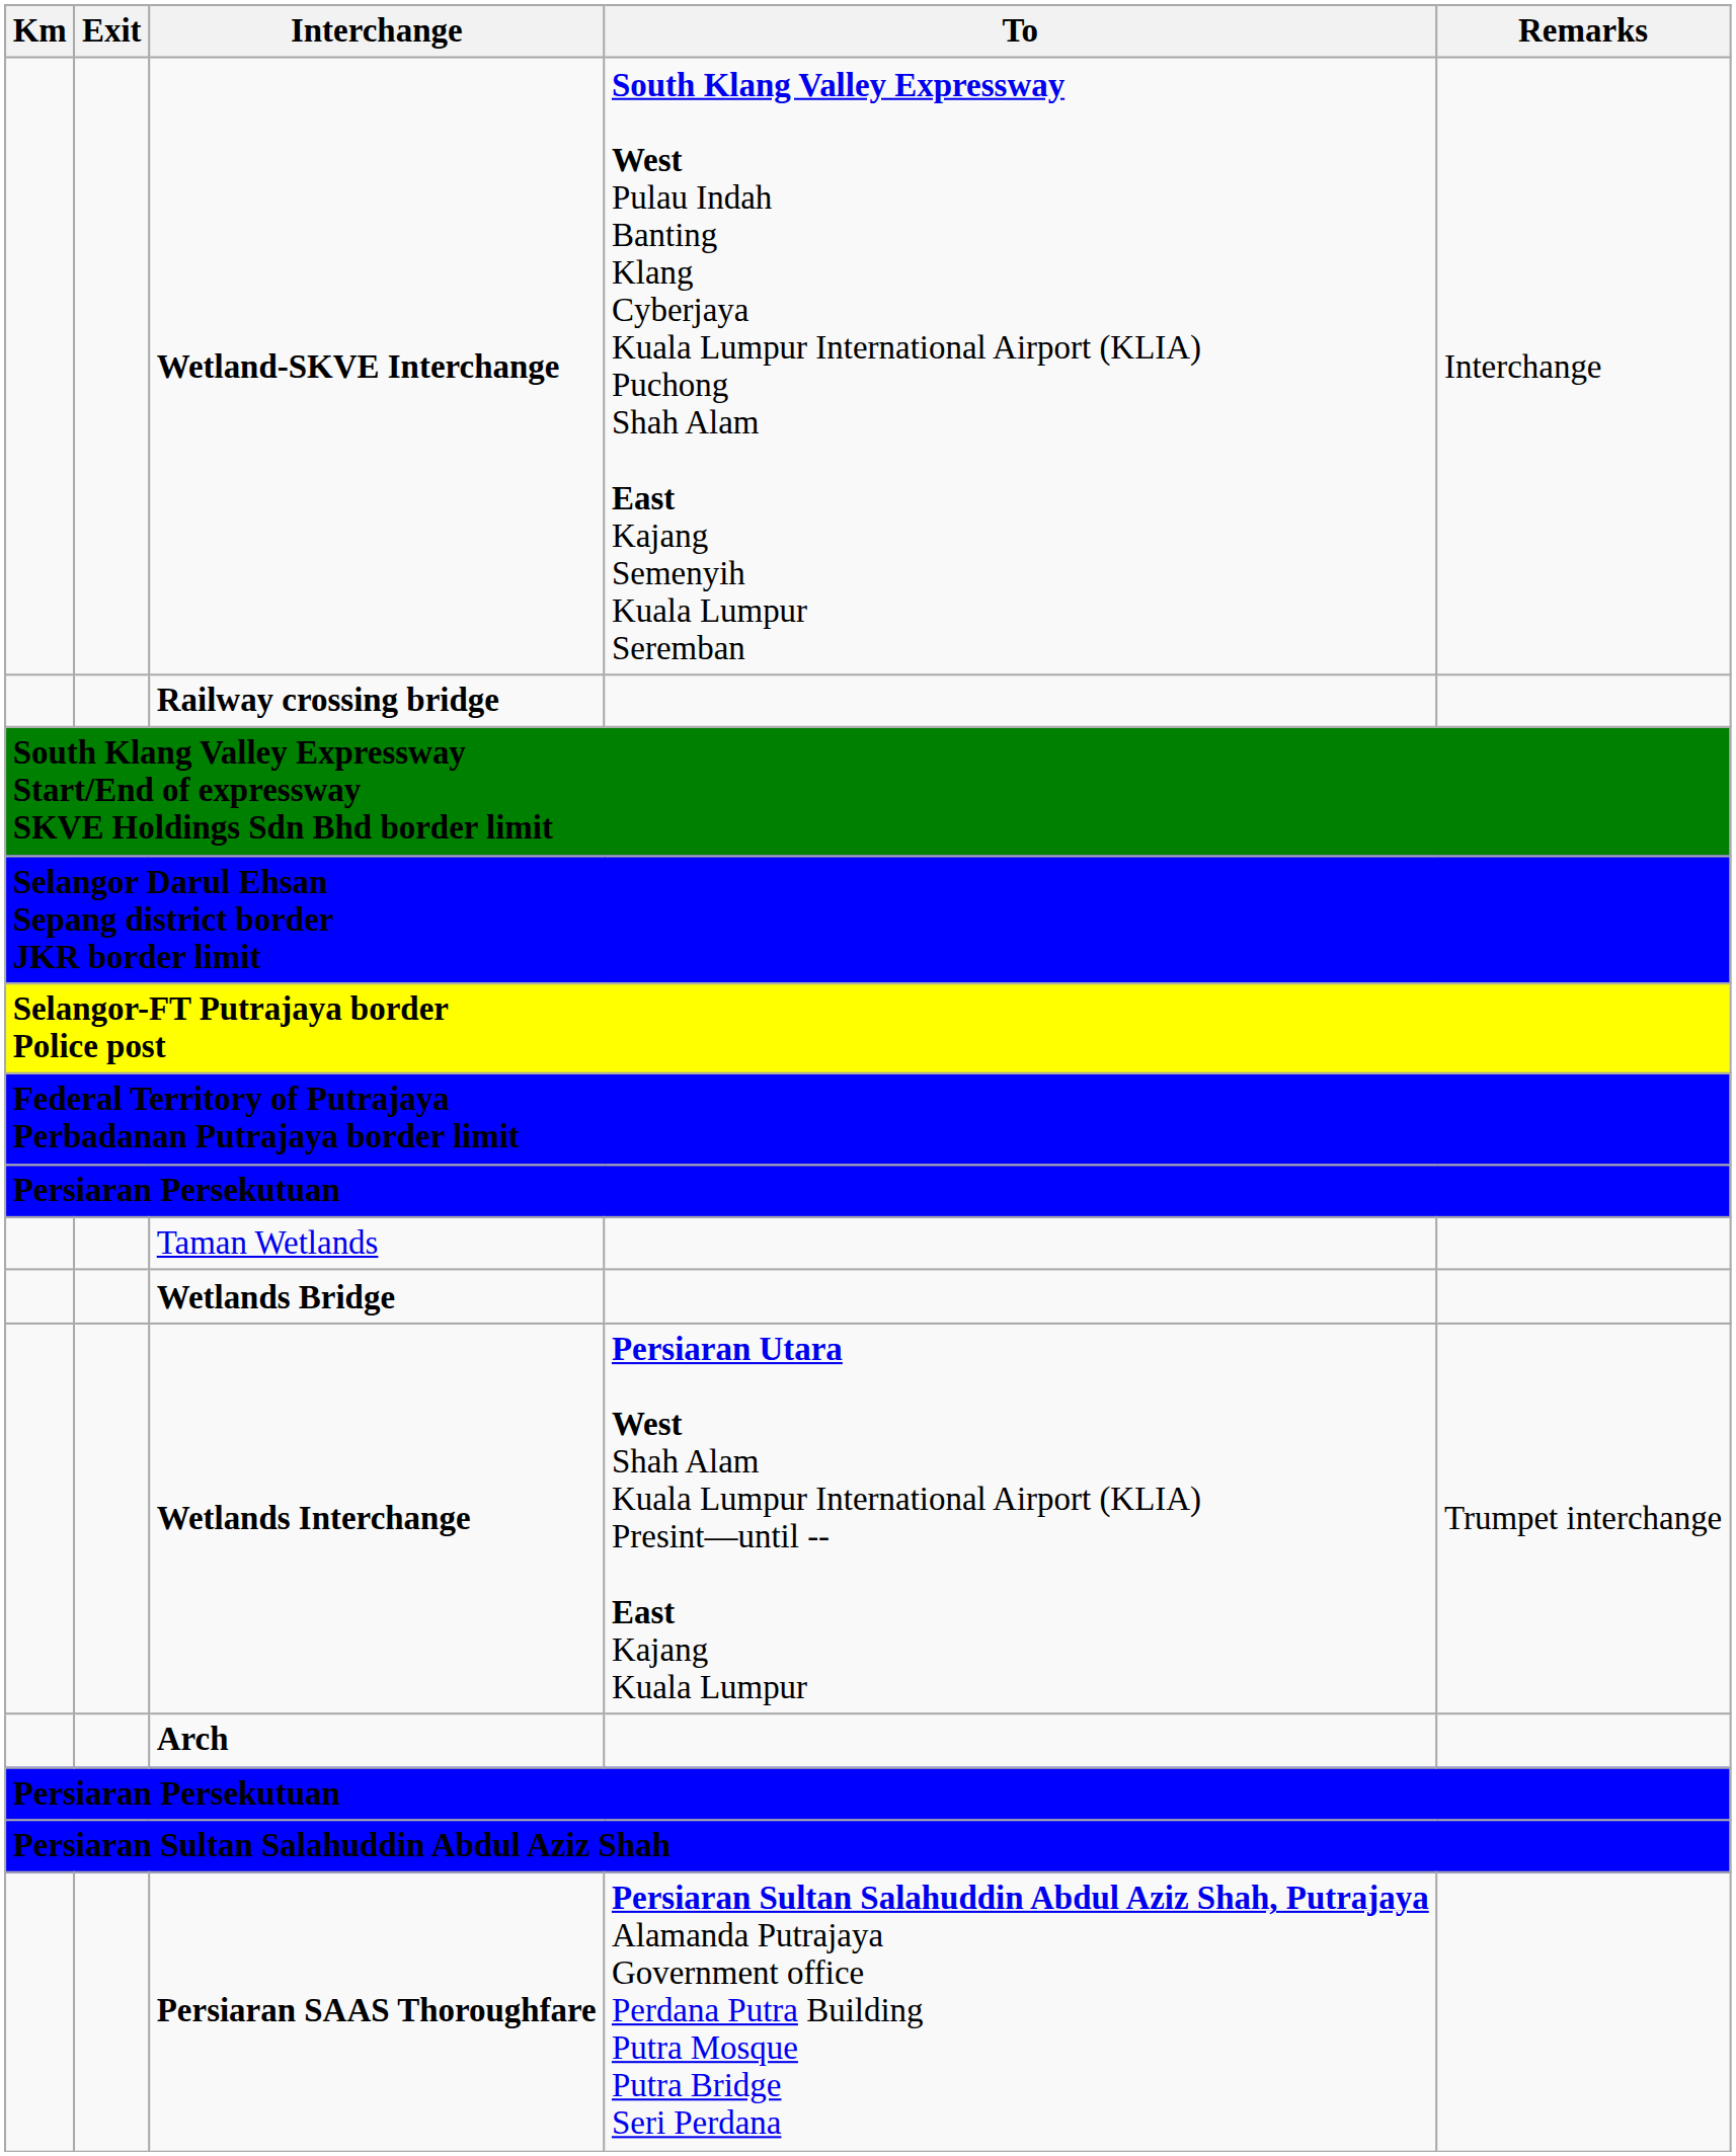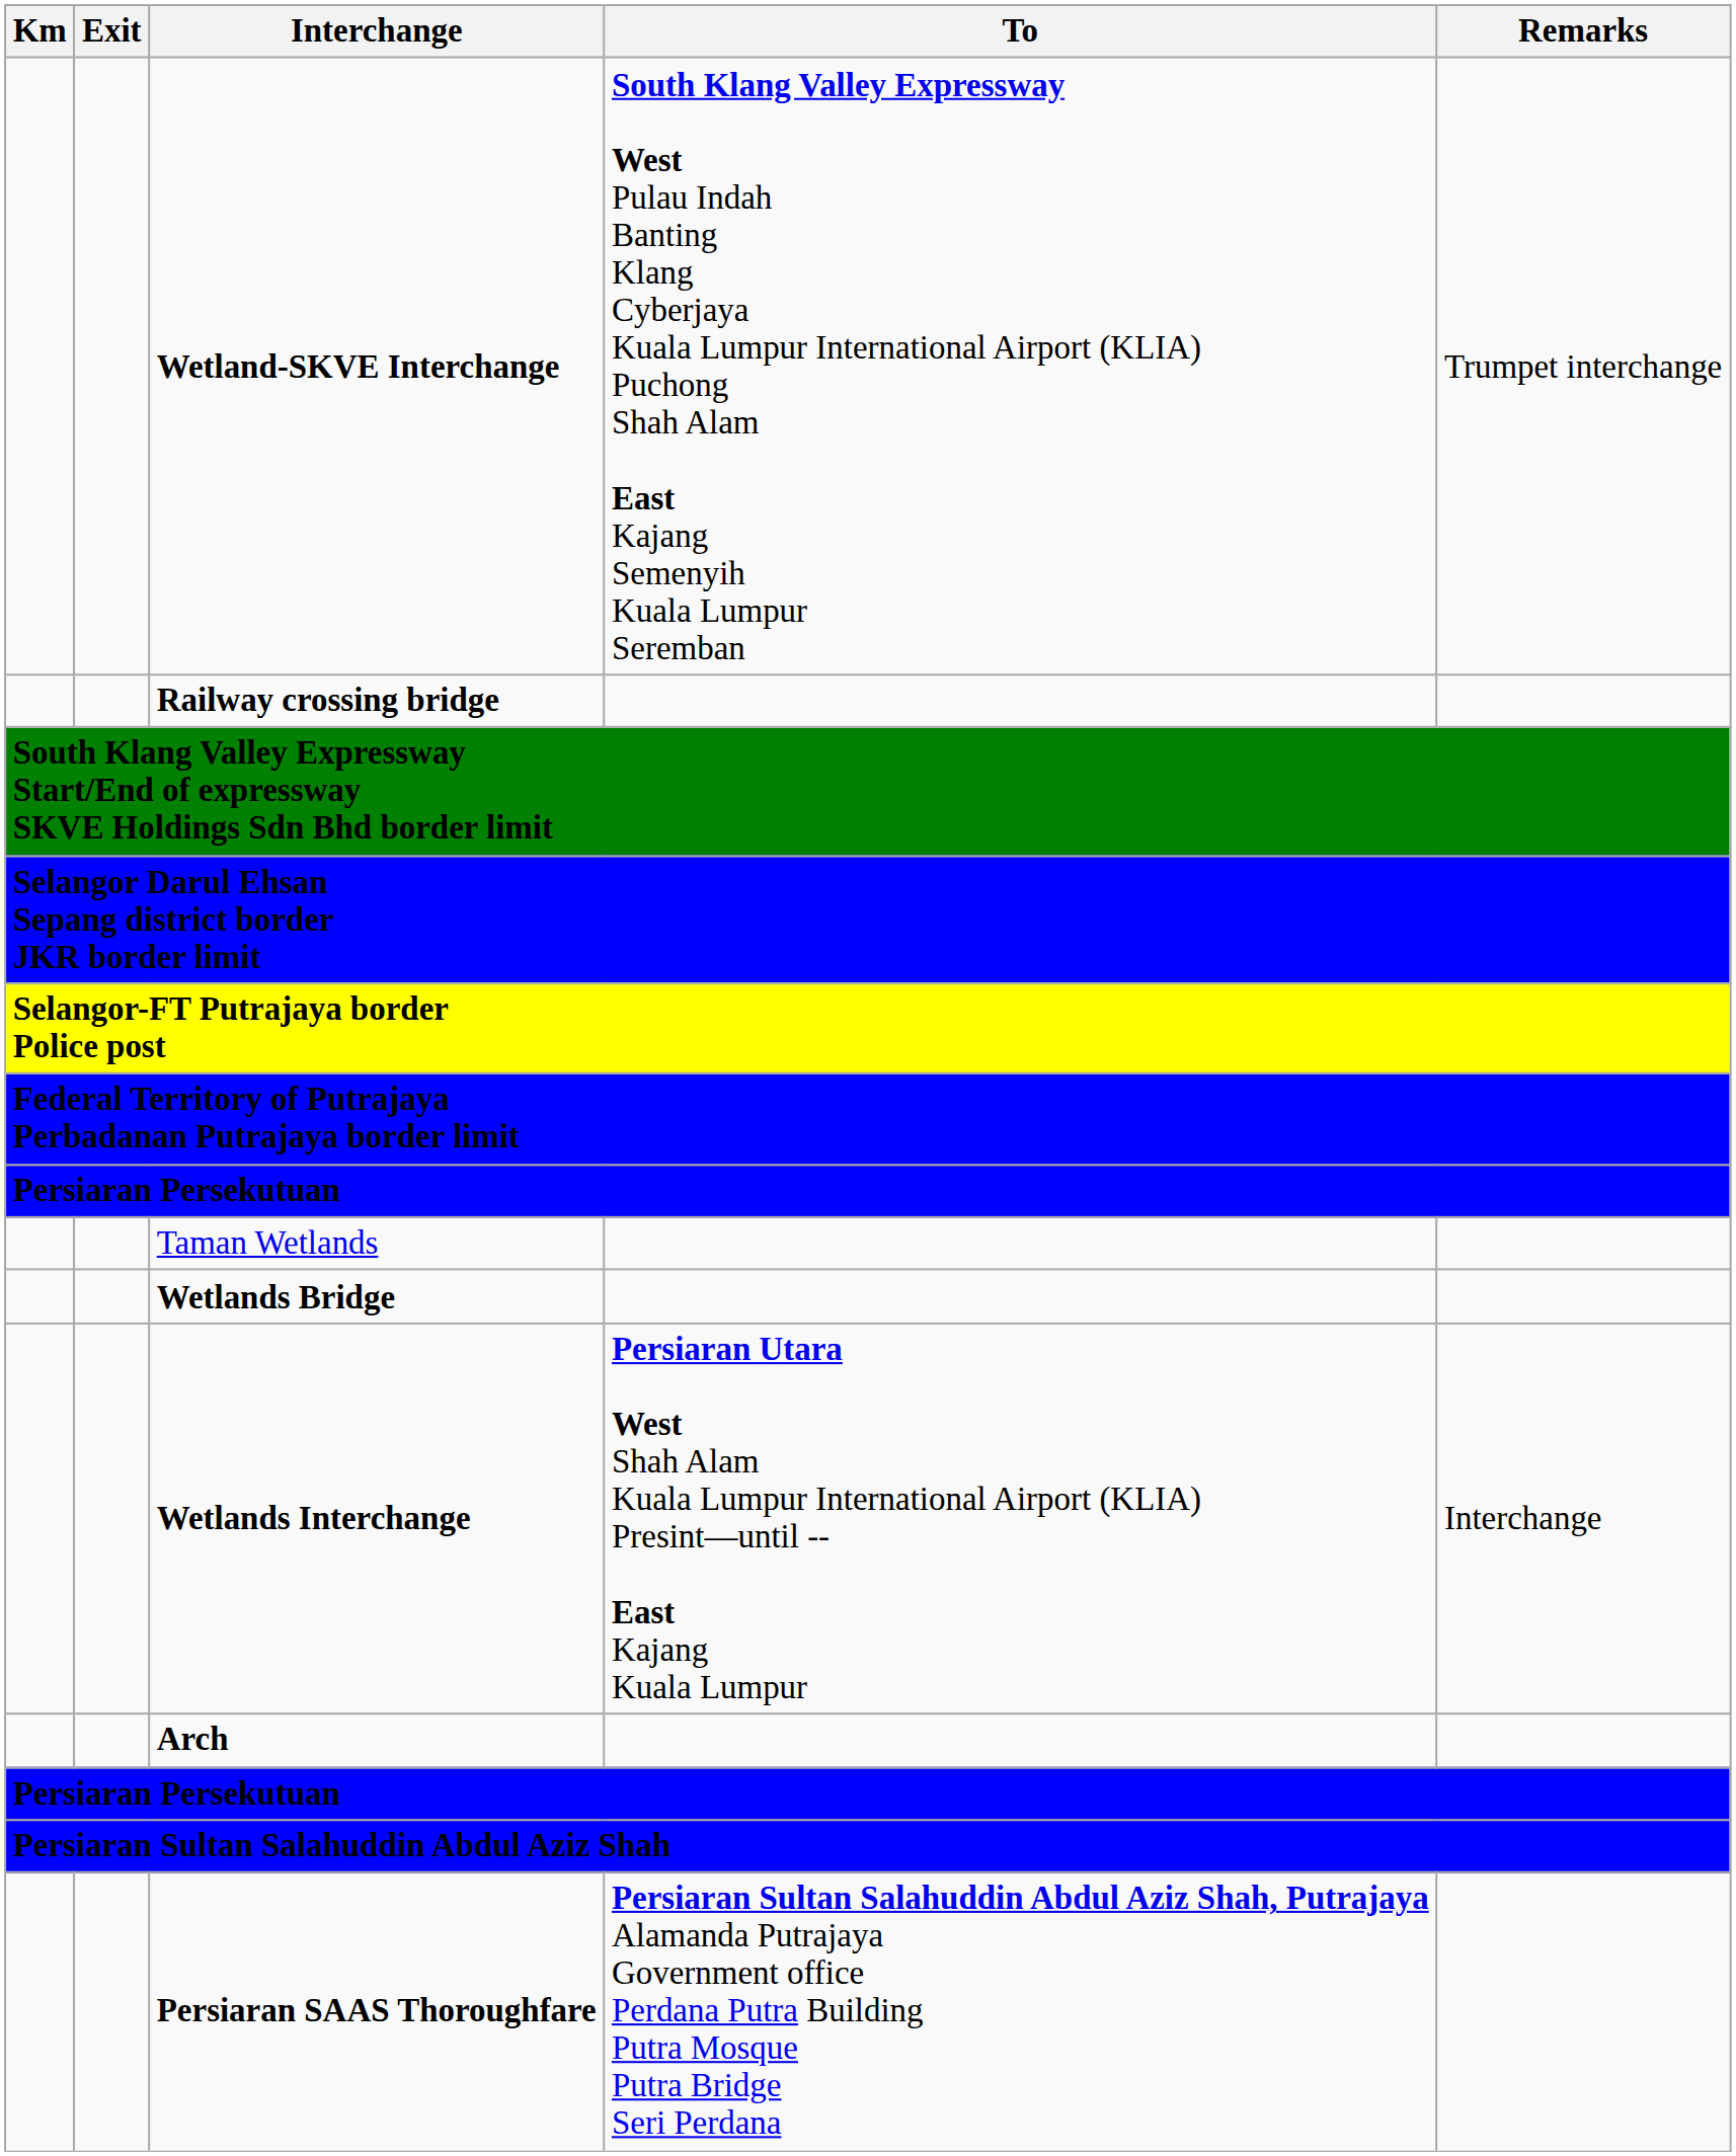Wetland-SKVE Interchange | Remarks: Interchange -> Trumpet interchange
Wetlands Interchange | Remarks: Trumpet interchange -> Interchange
